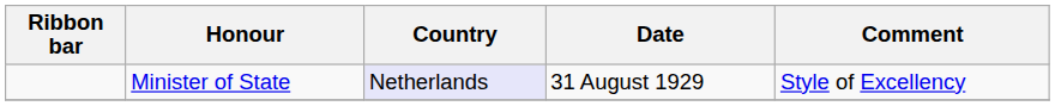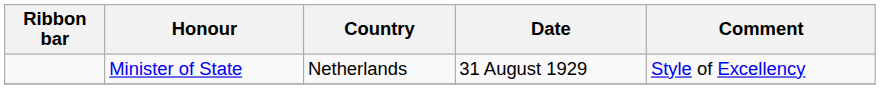Minister of State | Country: lavender background -> no background
